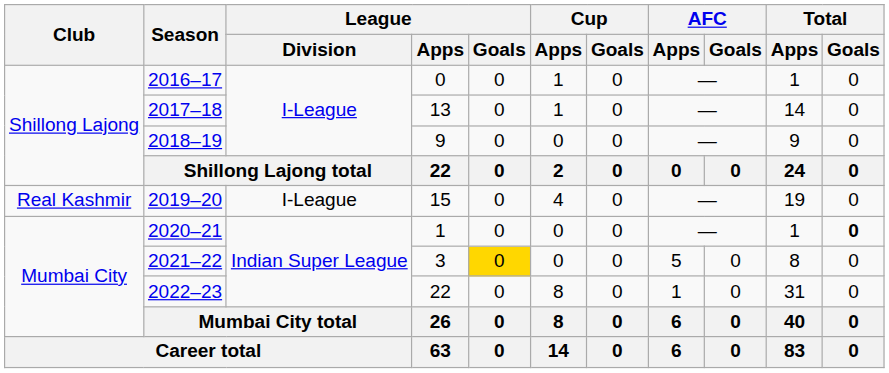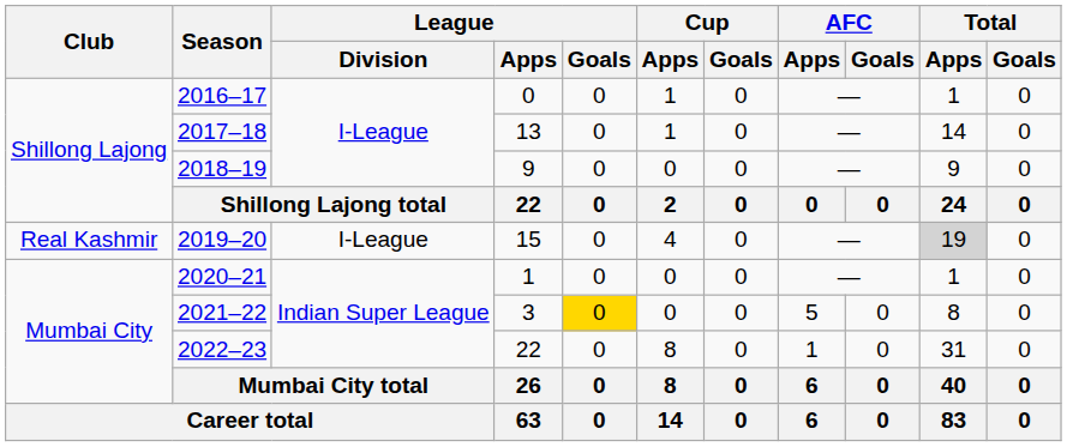2019–20 | Total / Apps: no background -> lightgrey background
2020–21 | Total / Goals: bold -> normal
